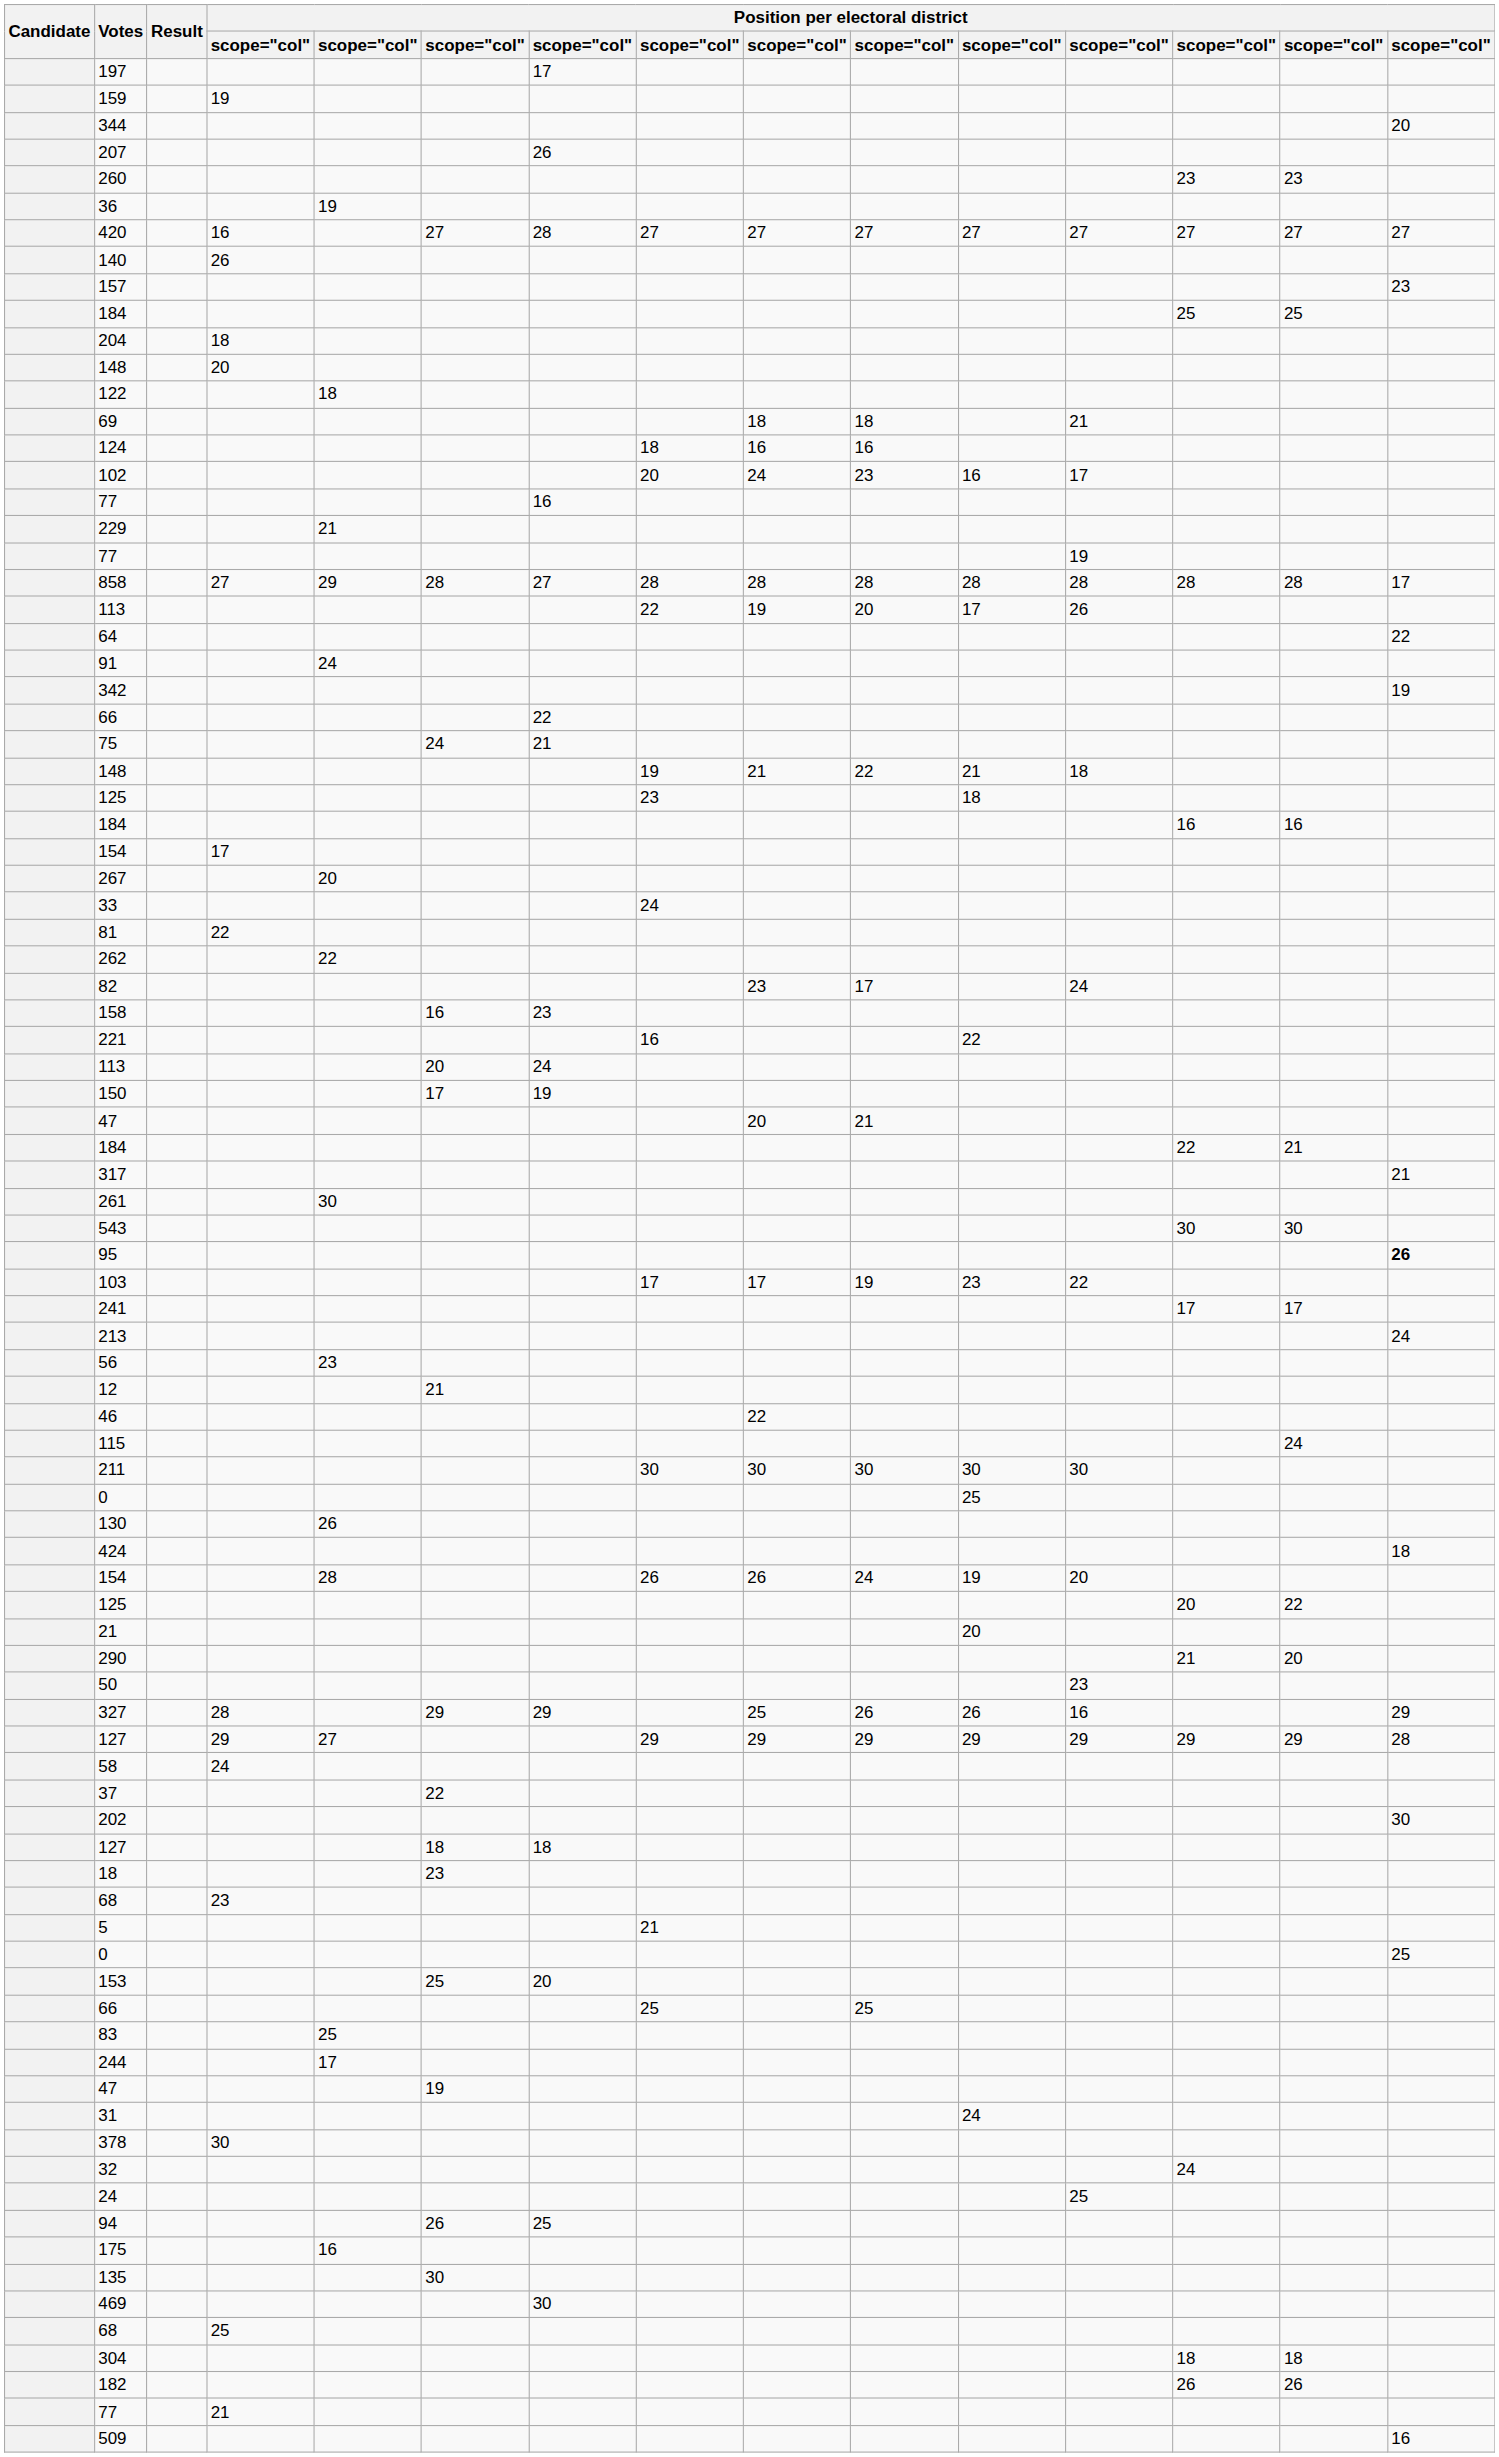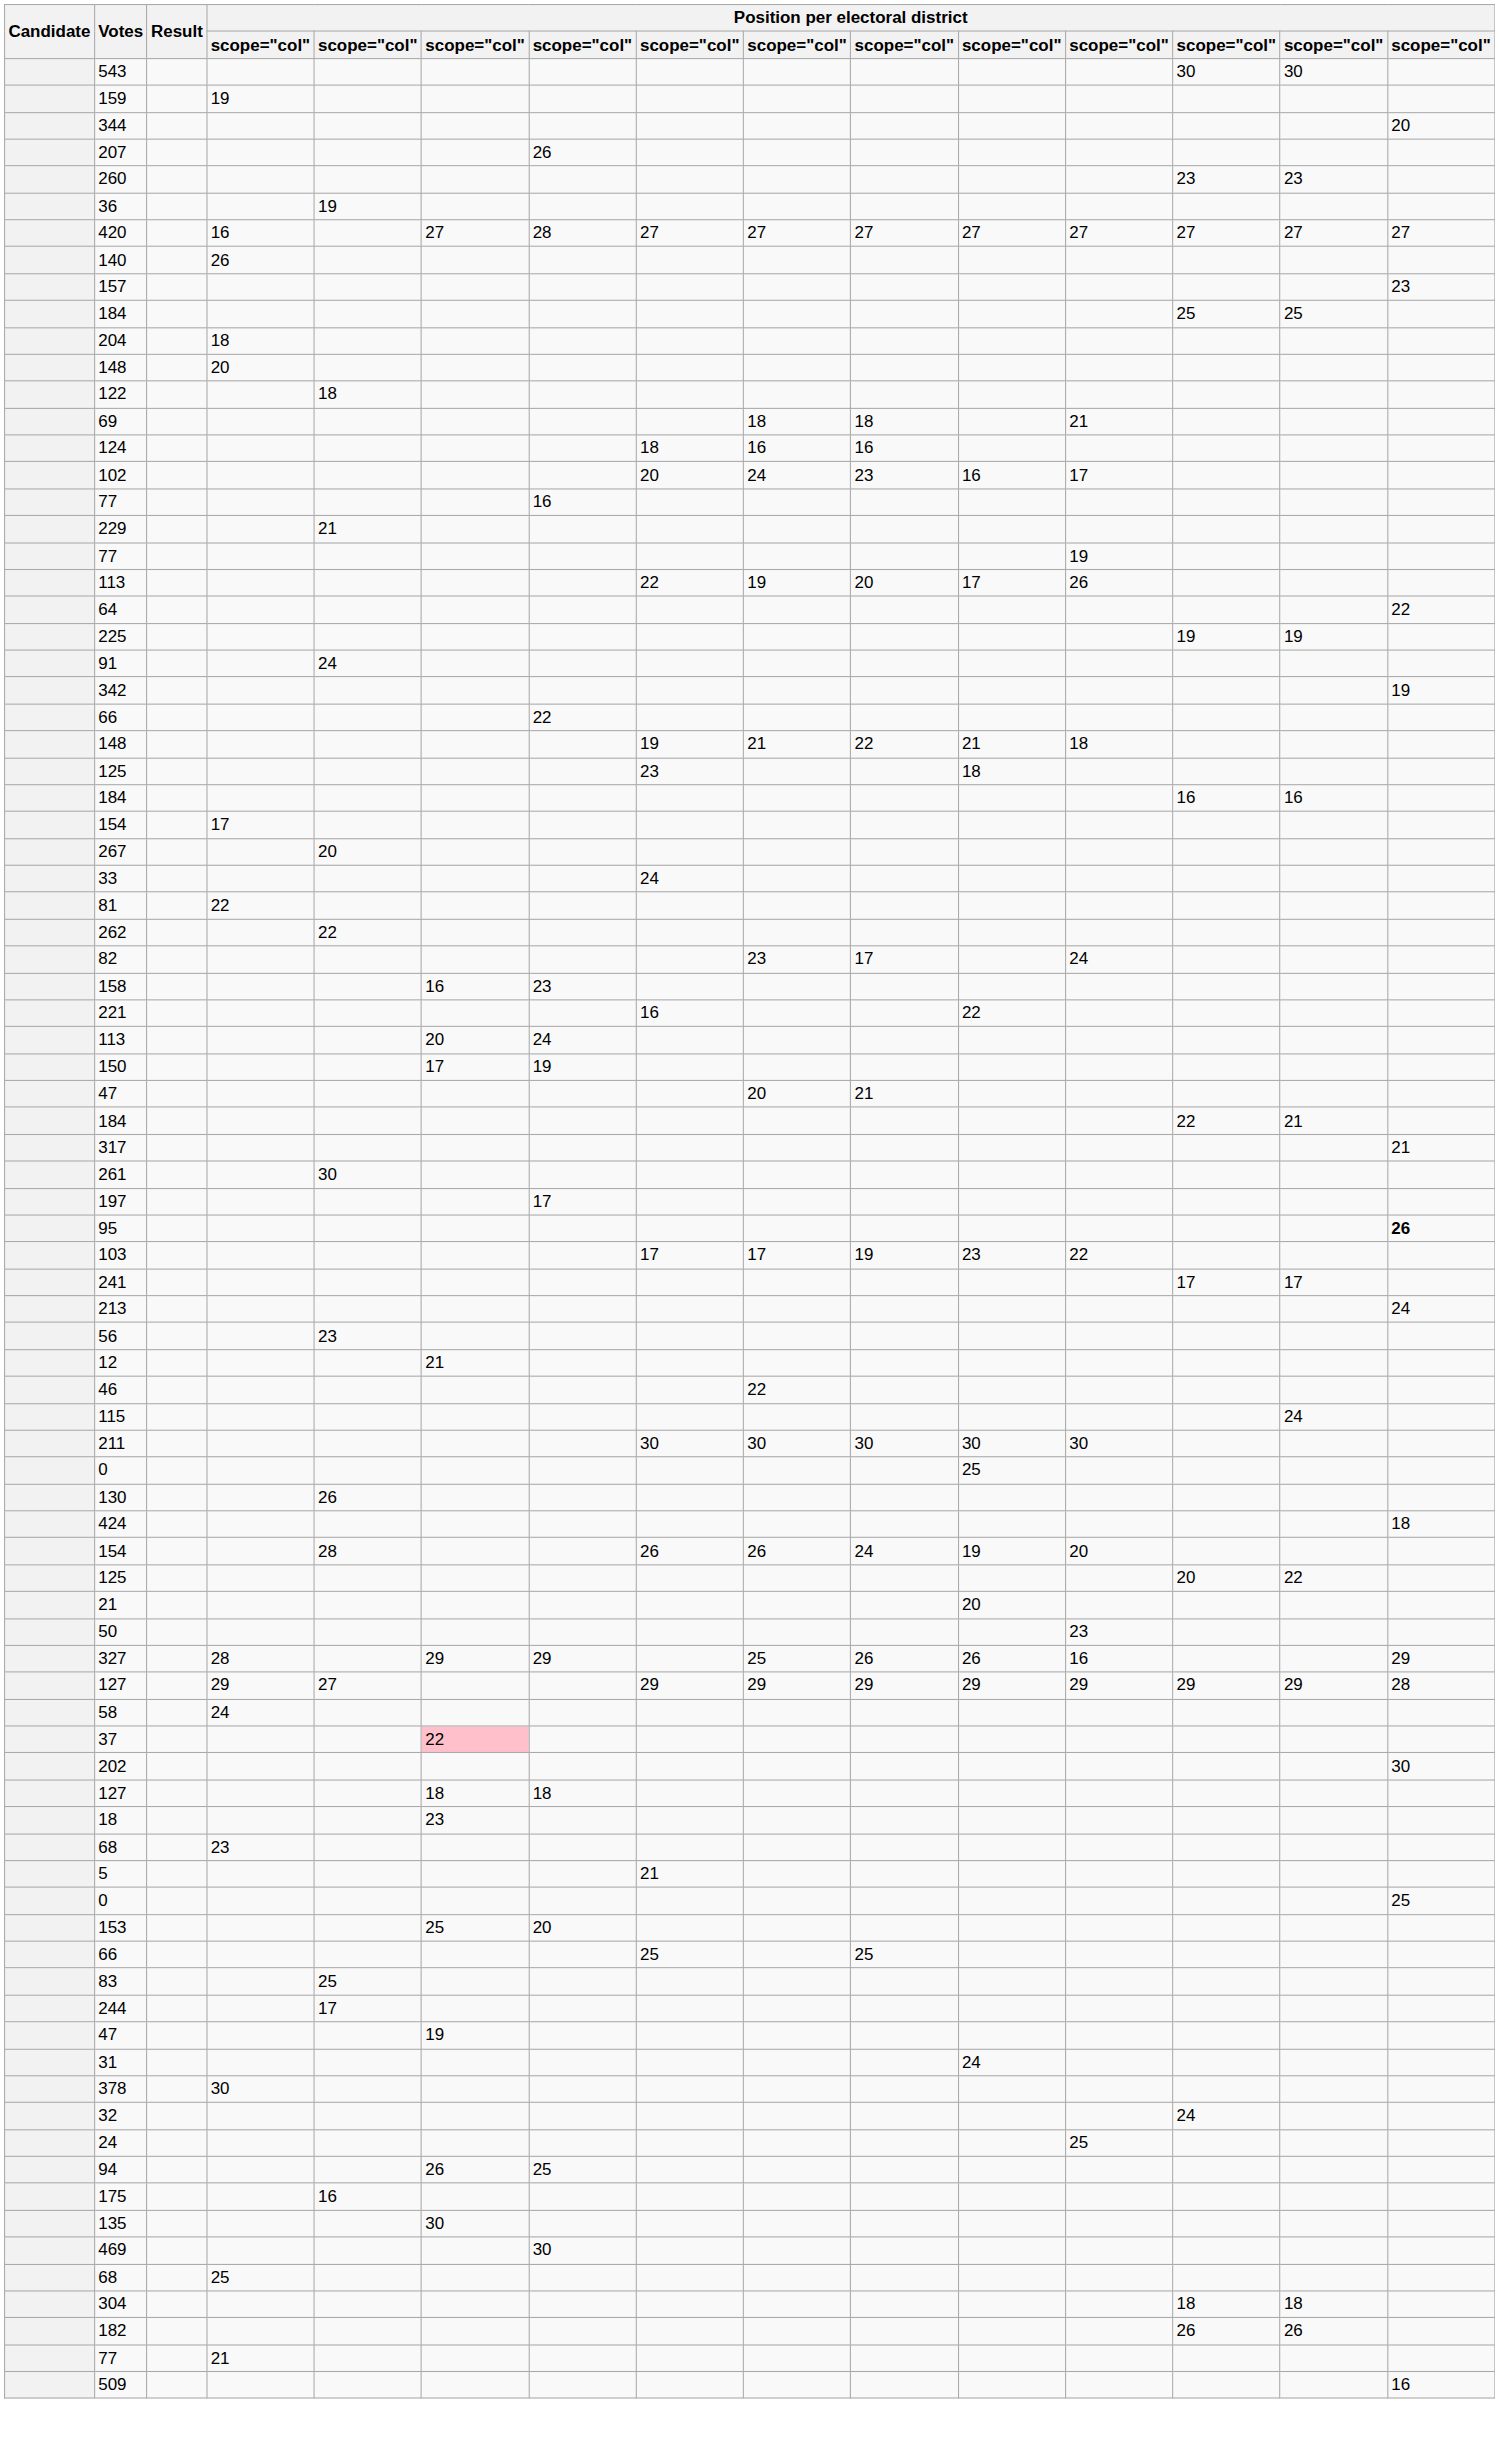rows swapped: 197 <-> 543
- row: 858 | 27 | 29 | 28 | 27 | 28 | 28 | 28 | 28 | 28 | 28 | 28 | 17
+ row: 225 | 19 | 19
- row: 75 | 24 | 21
- row: 290 | 21 | 20
37 | column 6: no background -> pink background
